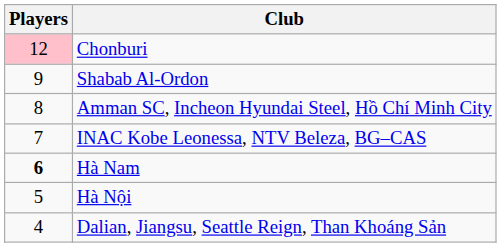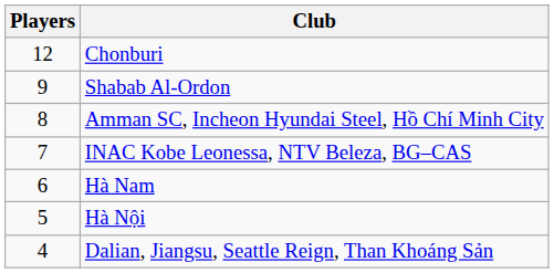Chonburi | Players: pink background -> no background
Hà Nam | Players: bold -> normal
